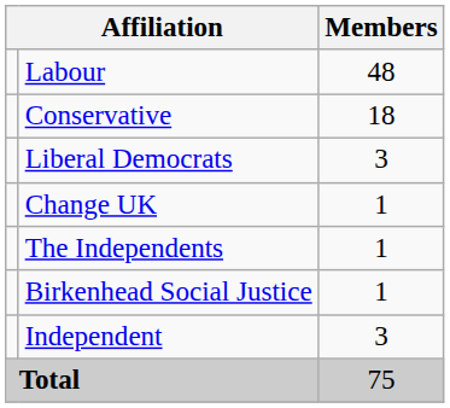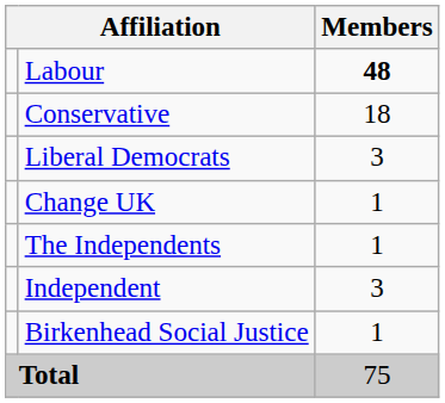Labour | Members: normal -> bold
rows swapped: Birkenhead Social Justice <-> Independent
